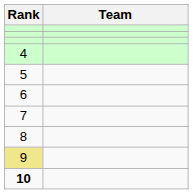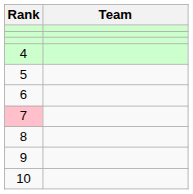row 8 | Rank: no background -> pink background
row 10 | Rank: khaki background -> no background
row 11 | Rank: bold -> normal
